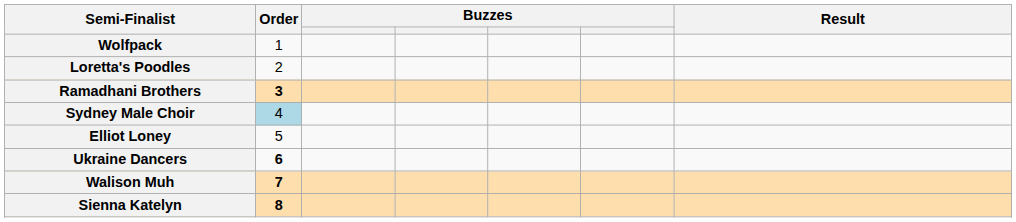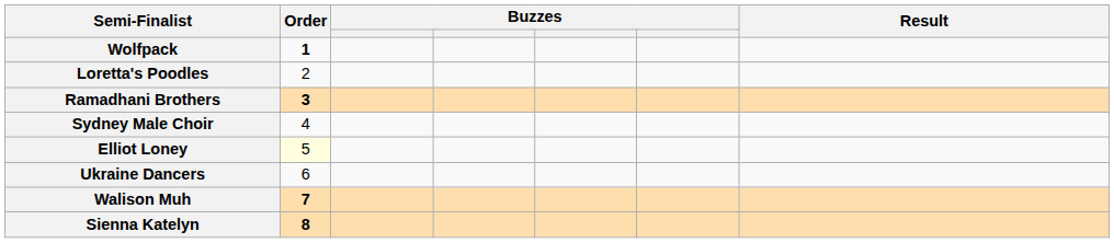Wolfpack | Order: normal -> bold
Sydney Male Choir | Order: lightblue background -> no background
Elliot Loney | Order: no background -> lightyellow background
Ukraine Dancers | Order: bold -> normal
